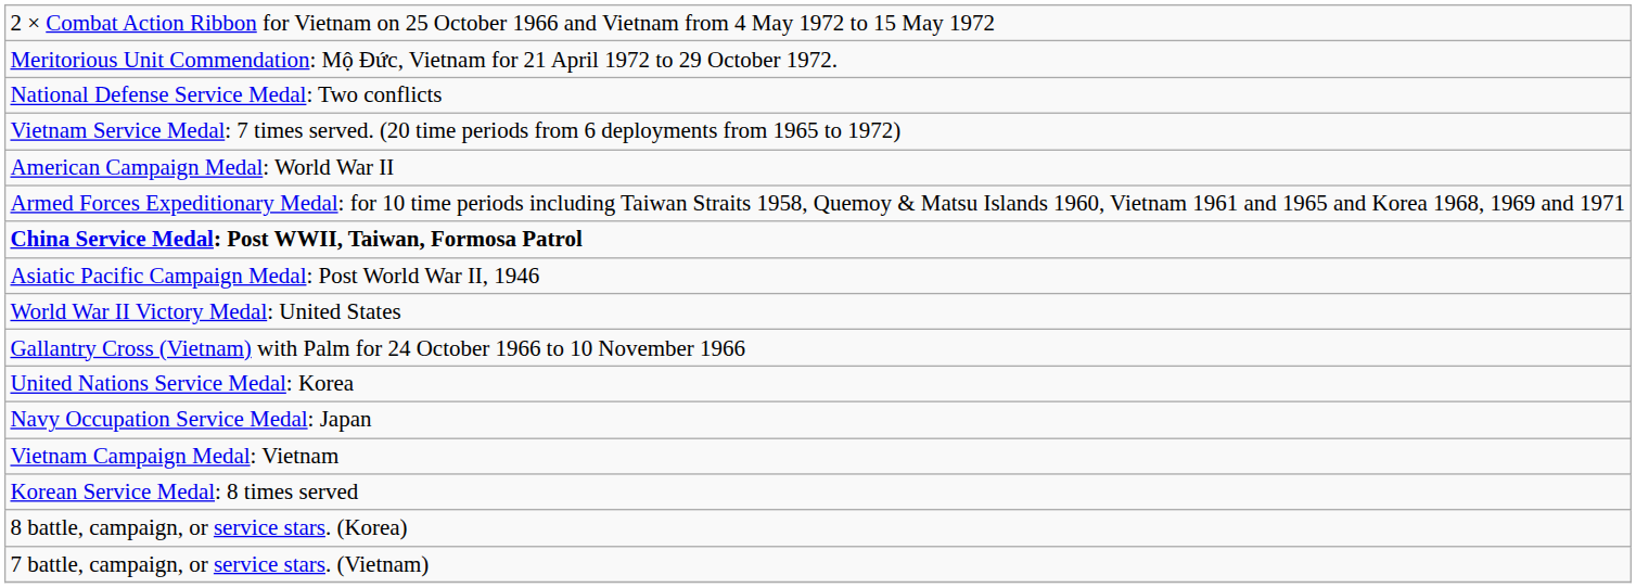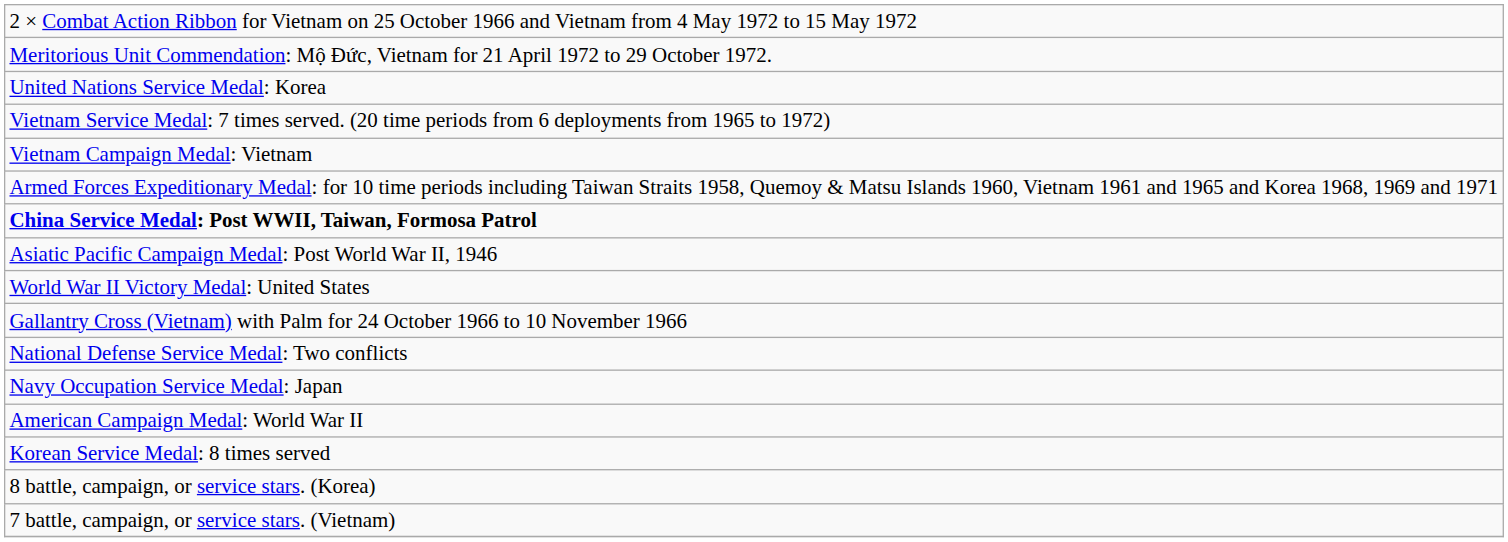row 3 | column 1: National Defense Service Medal: Two conflicts -> United Nations Service Medal: Korea
row 5 | column 1: American Campaign Medal: World War II -> Vietnam Campaign Medal: Vietnam
row 11 | column 1: United Nations Service Medal: Korea -> National Defense Service Medal: Two conflicts
row 13 | column 1: Vietnam Campaign Medal: Vietnam -> American Campaign Medal: World War II
